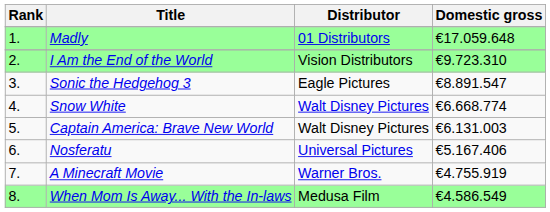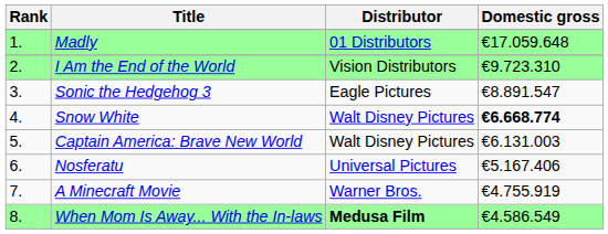Snow White | Domestic gross: normal -> bold
When Mom Is Away... With the In-laws | Distributor: normal -> bold
